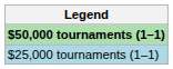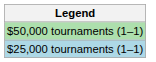row 2 | column 1: bold -> normal
